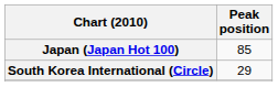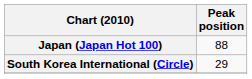Japan (Japan Hot 100) | Peak position: 85 -> 88
